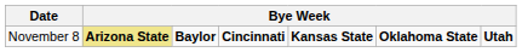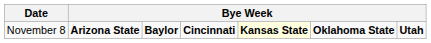November 8 | column 2: khaki background -> no background
November 8 | column 5: no background -> lightyellow background
